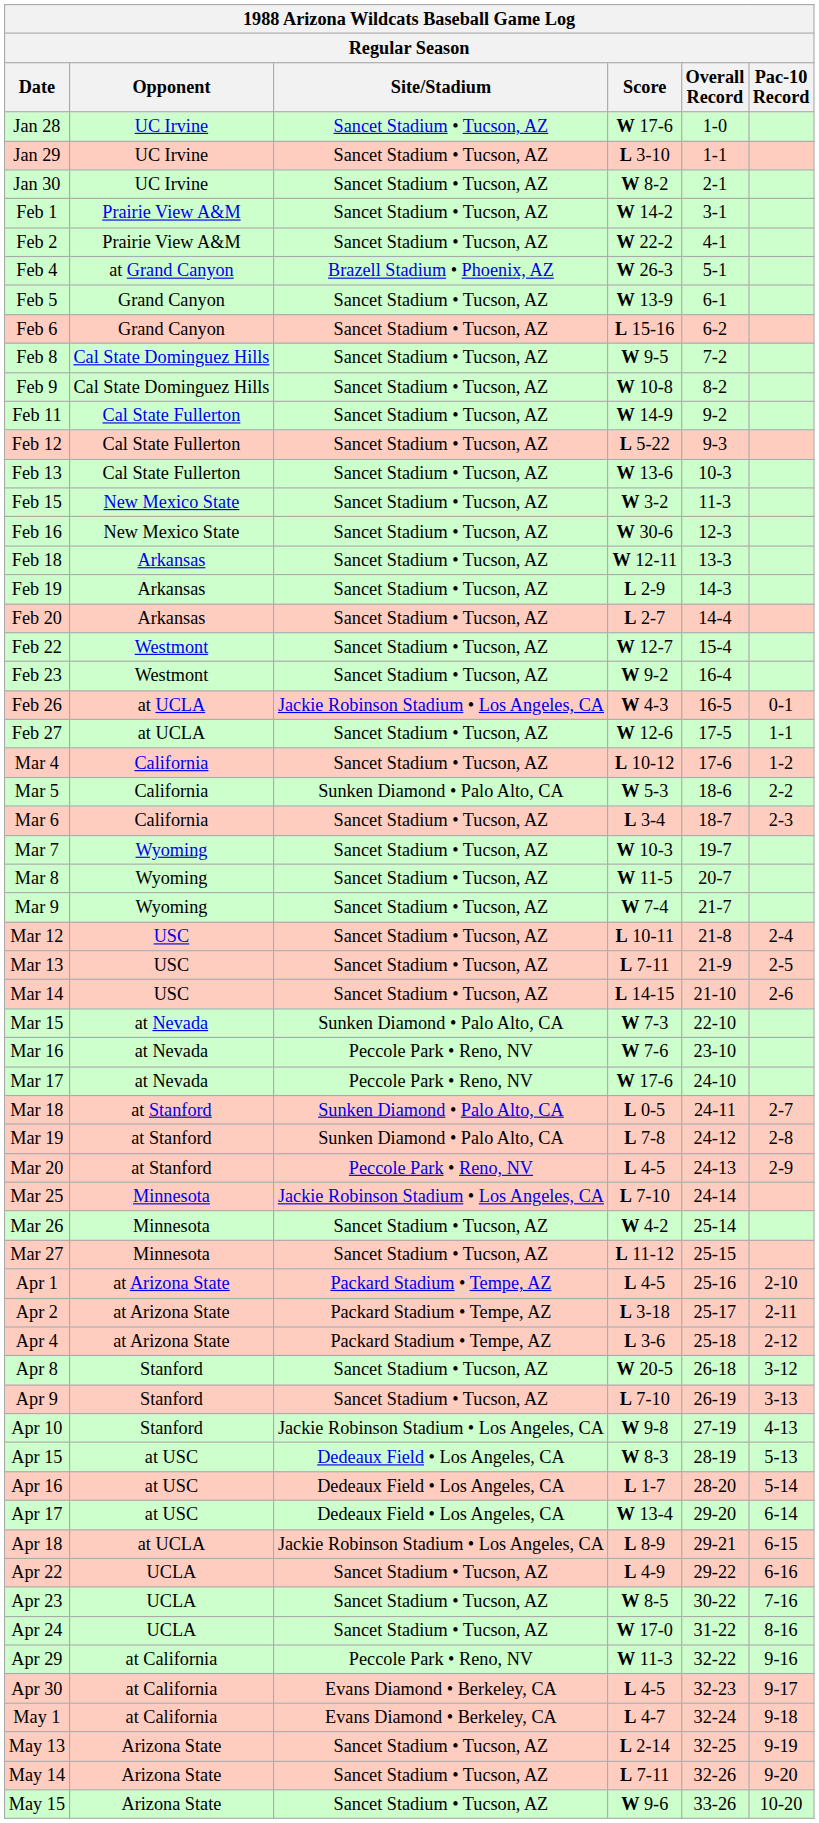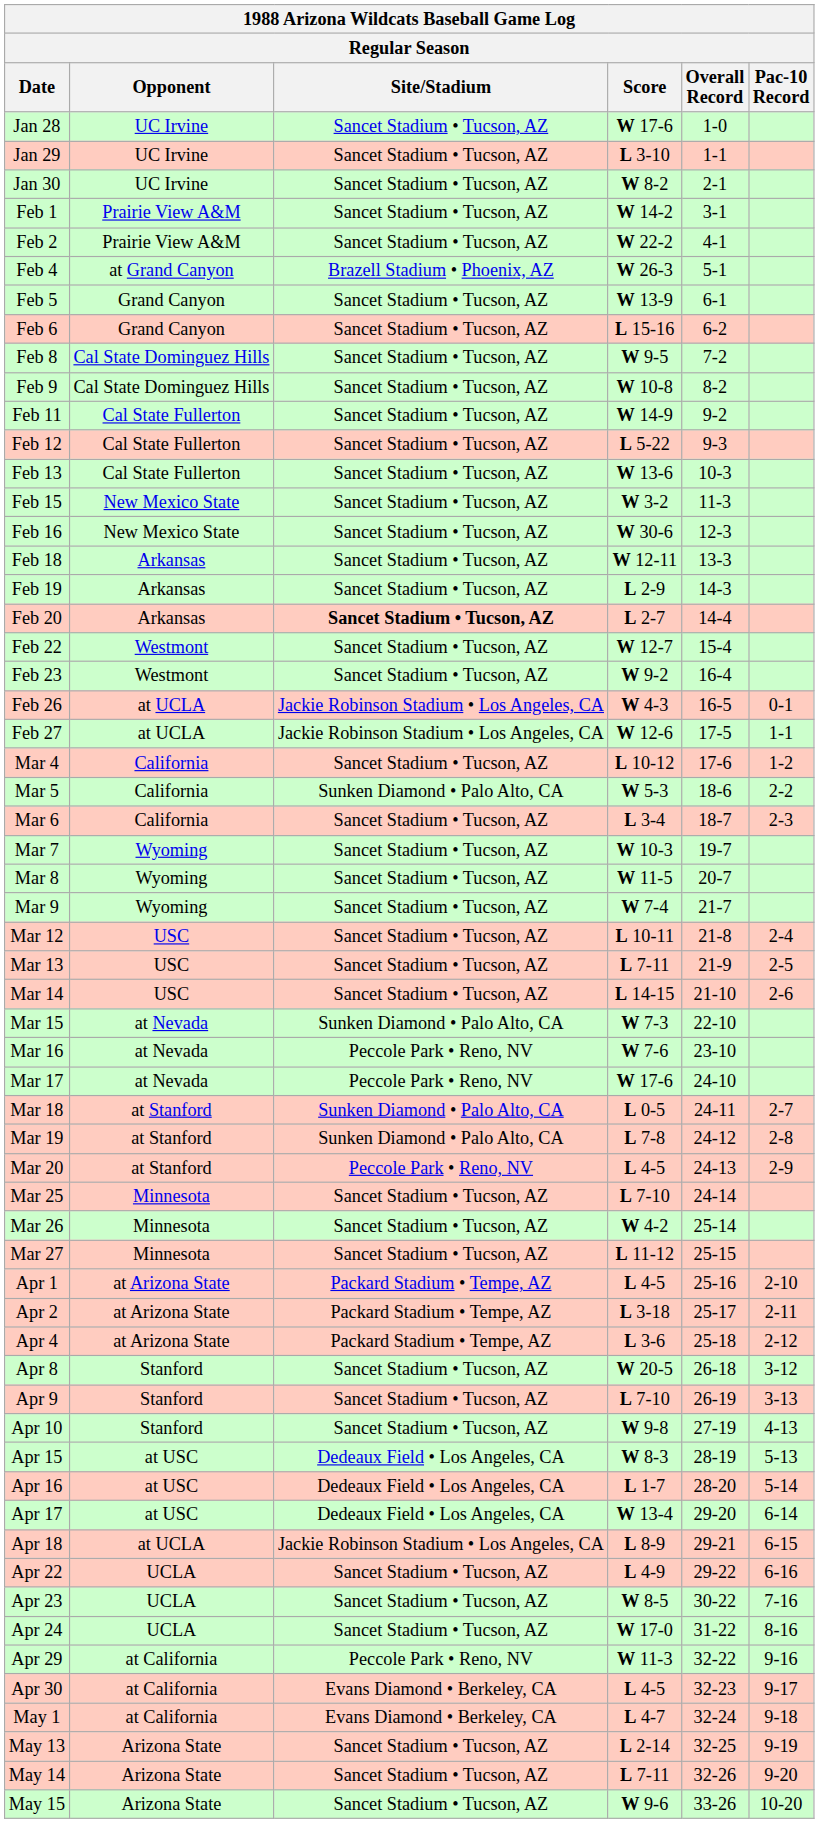Feb 20 | Site/Stadium: normal -> bold
Feb 27 | Site/Stadium: Sancet Stadium • Tucson, AZ -> Jackie Robinson Stadium • Los Angeles, CA
Mar 25 | Site/Stadium: Jackie Robinson Stadium • Los Angeles, CA -> Sancet Stadium • Tucson, AZ
Apr 10 | Site/Stadium: Jackie Robinson Stadium • Los Angeles, CA -> Sancet Stadium • Tucson, AZ
